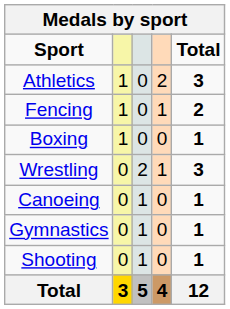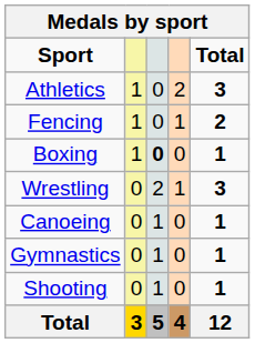Boxing | column 3: normal -> bold
